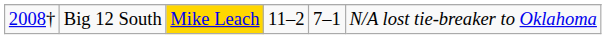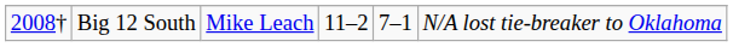Big 12 South | column 3: gold background -> no background
